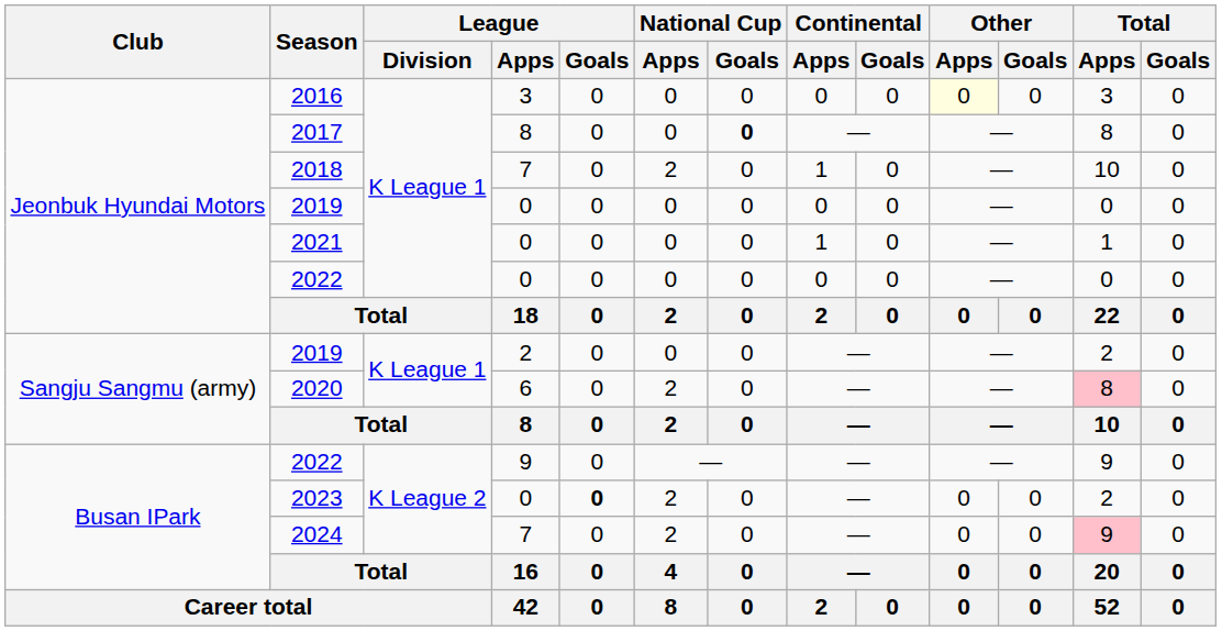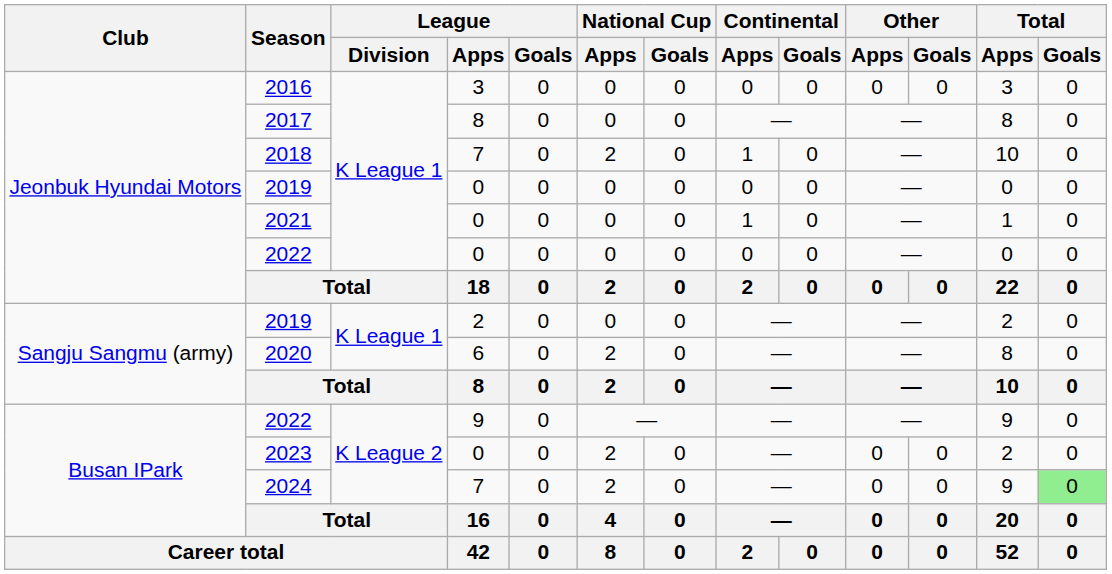2016 | Other / Apps: lightyellow background -> no background
2017 | National Cup / Goals: bold -> normal
2020 | Total / Apps: pink background -> no background
2023 | League / Goals: bold -> normal
2024 | Total / Apps: pink background -> no background
2024 | Total / Goals: no background -> lightgreen background
